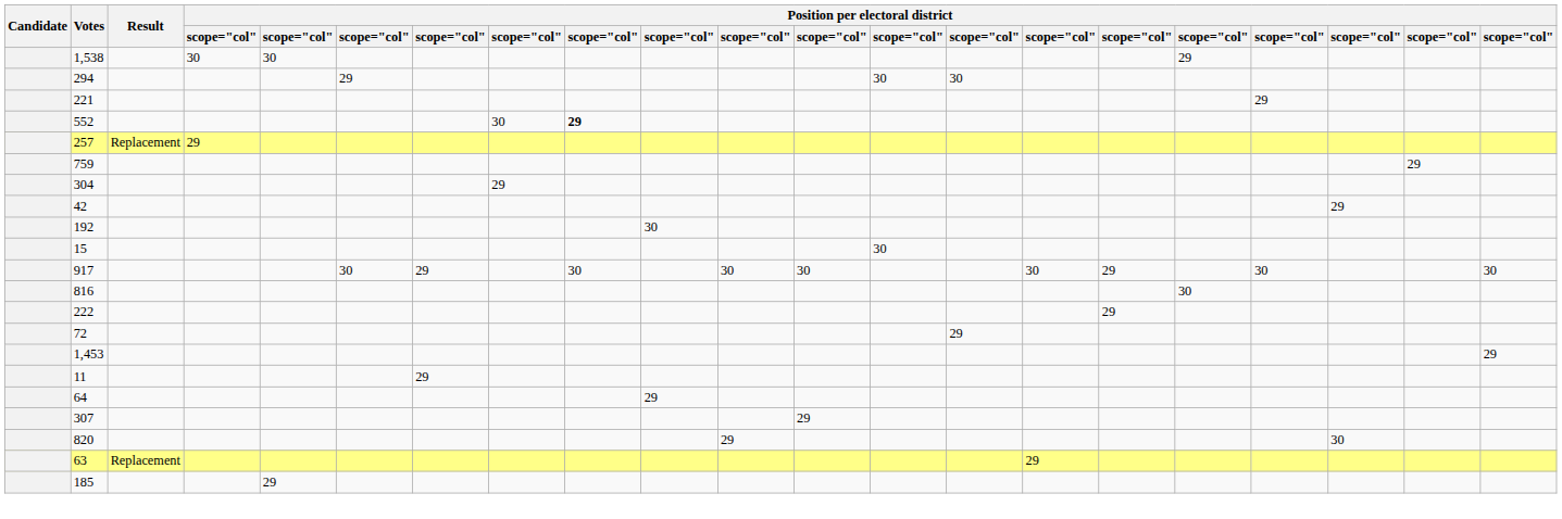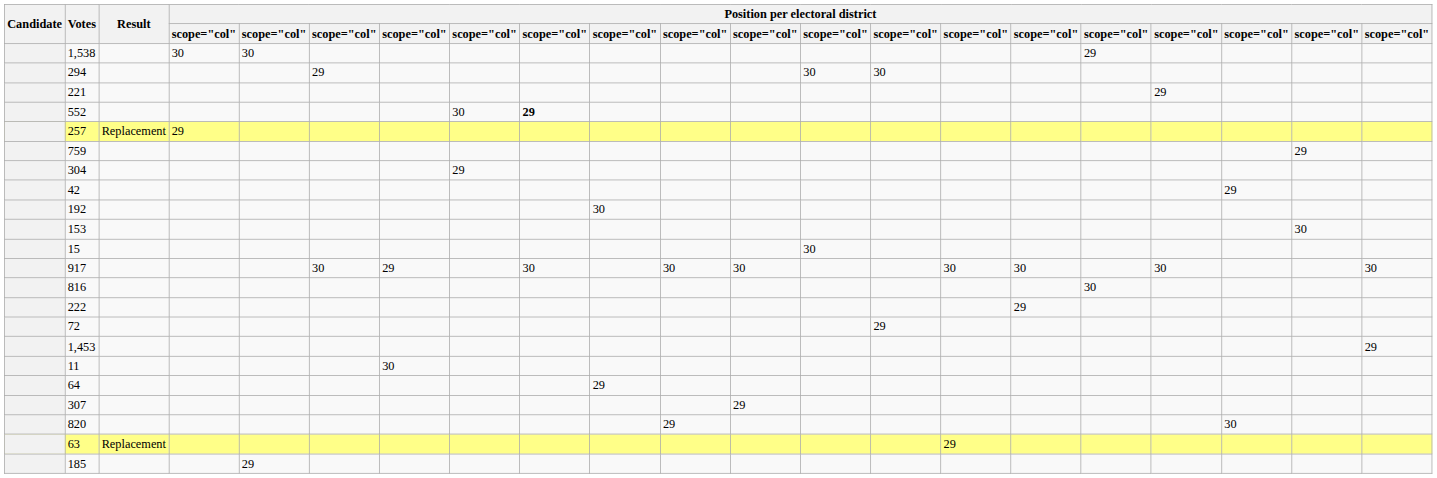+ row: 153 | 30
917 | column 16: 29 -> 30
11 | column 7: 29 -> 30
